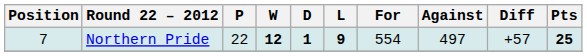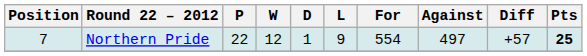Northern Pride | W: bold -> normal
Northern Pride | D: bold -> normal
Northern Pride | L: bold -> normal
